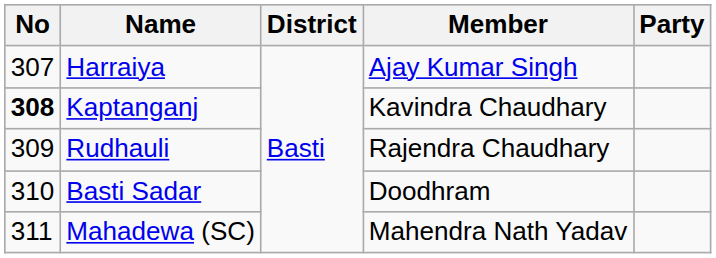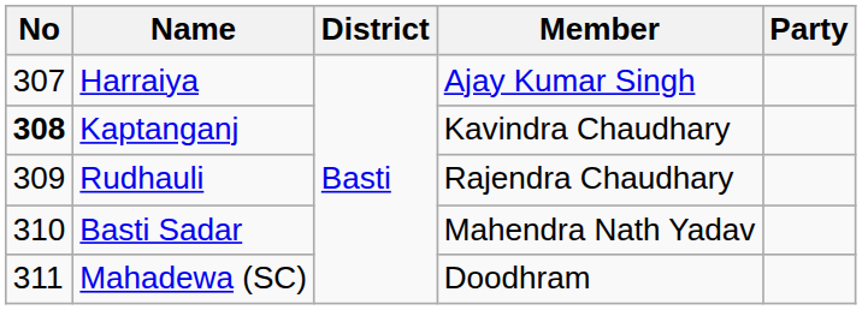Basti Sadar | Member: Doodhram -> Mahendra Nath Yadav
Mahadewa (SC) | Member: Mahendra Nath Yadav -> Doodhram
